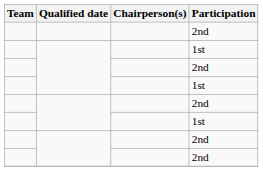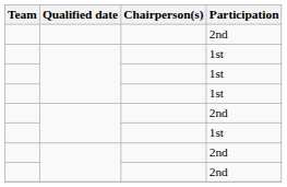row 4 | Participation: 2nd -> 1st
